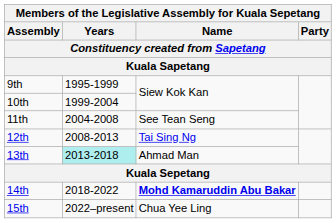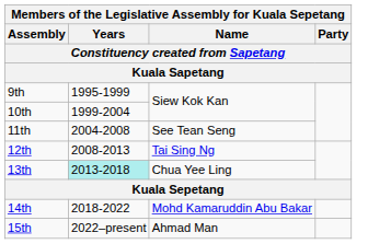13th | Name: Ahmad Man -> Chua Yee Ling
14th | Name: bold -> normal
15th | Name: Chua Yee Ling -> Ahmad Man
